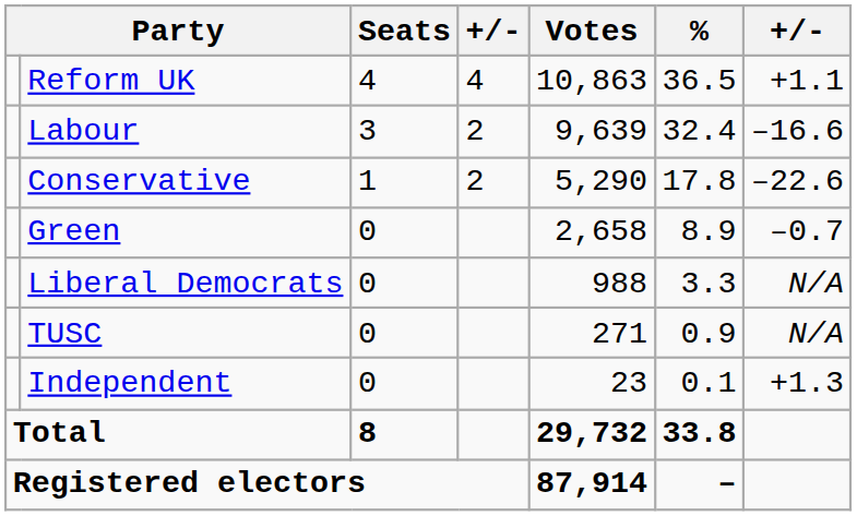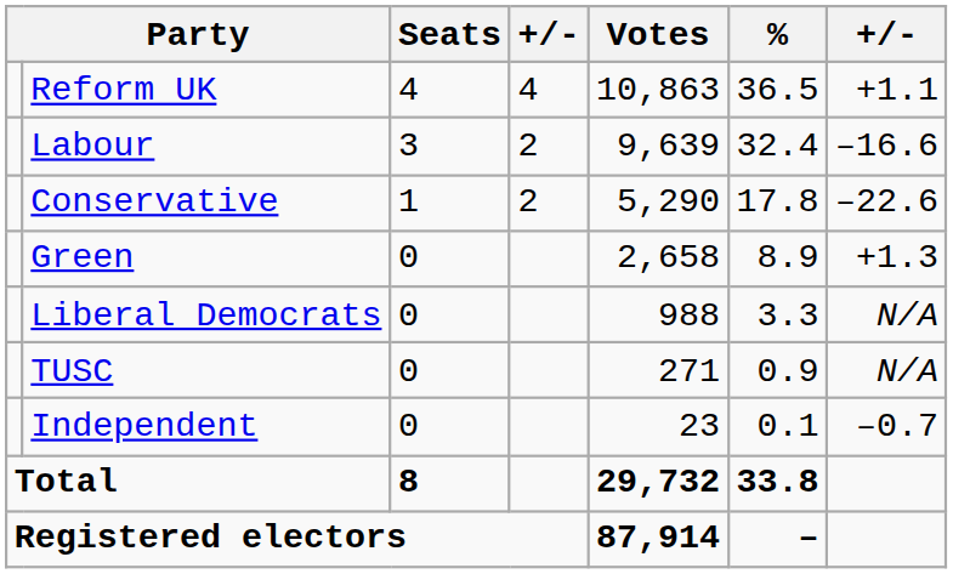Green | column 7: –0.7 -> +1.3
Independent | column 7: +1.3 -> –0.7
